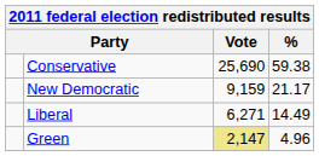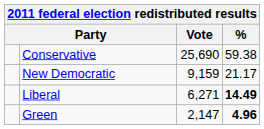Liberal | %: normal -> bold
Green | Vote: khaki background -> no background
Green | %: normal -> bold
